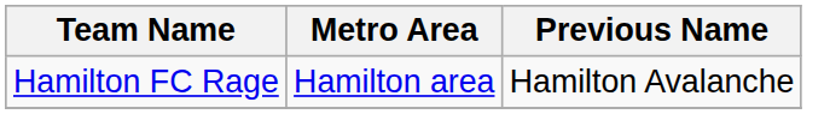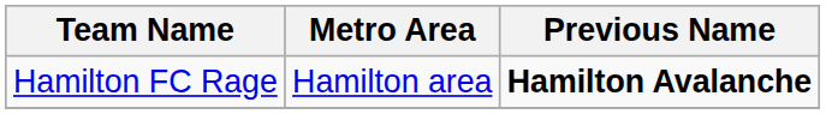Hamilton FC Rage | Previous Name: normal -> bold
